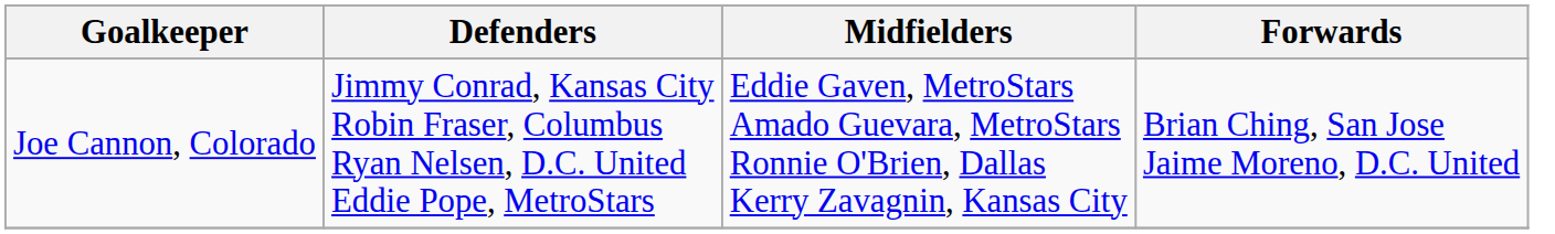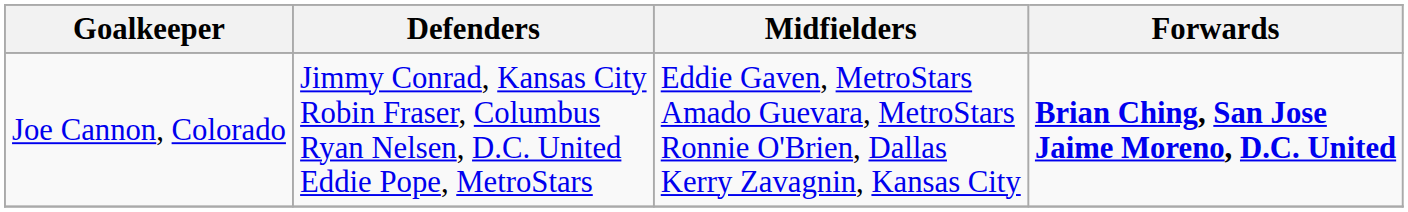Joe Cannon, Colorado | Forwards: normal -> bold
